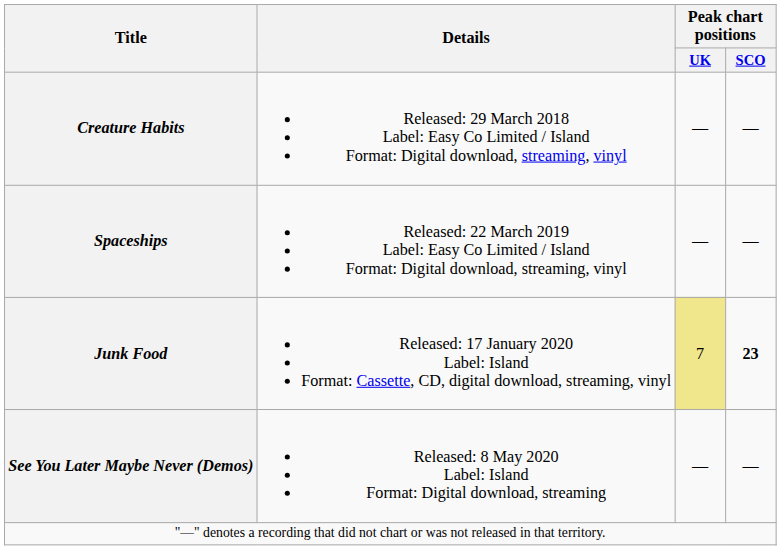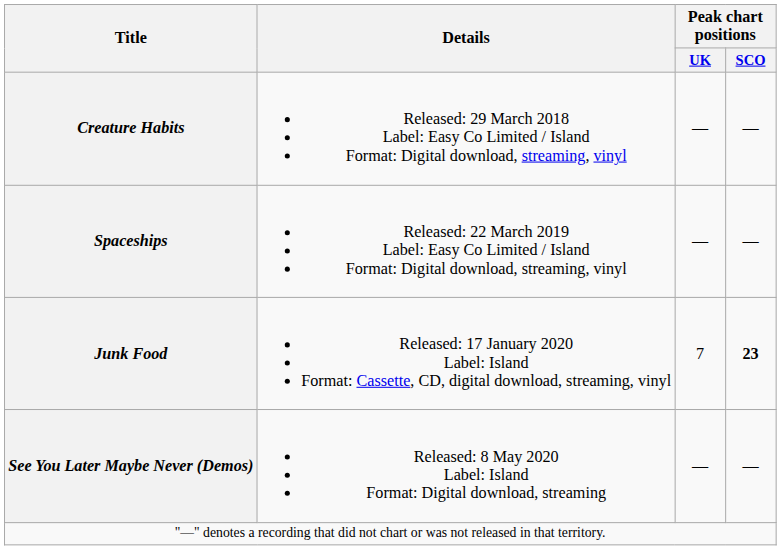Junk Food | Peak chart positions / UK: khaki background -> no background
